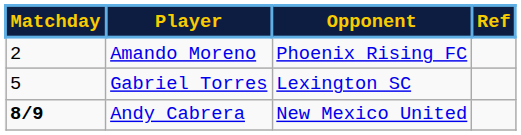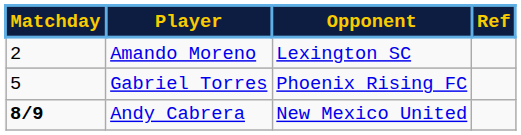Amando Moreno | Opponent: Phoenix Rising FC -> Lexington SC
Gabriel Torres | Opponent: Lexington SC -> Phoenix Rising FC
